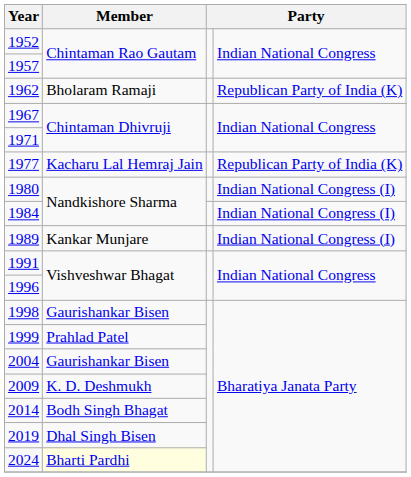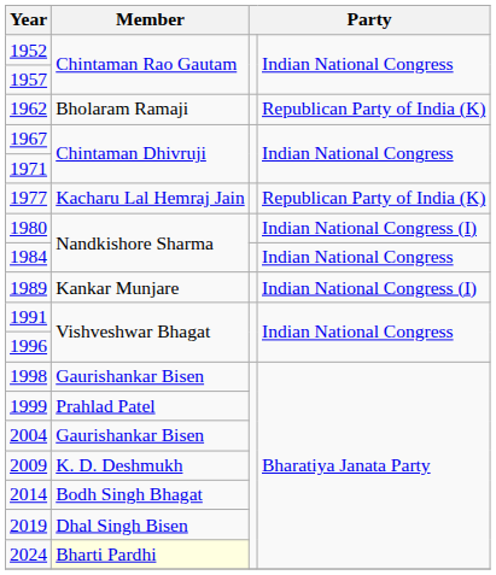1984 | column 4: Indian National Congress (I) -> Indian National Congress
